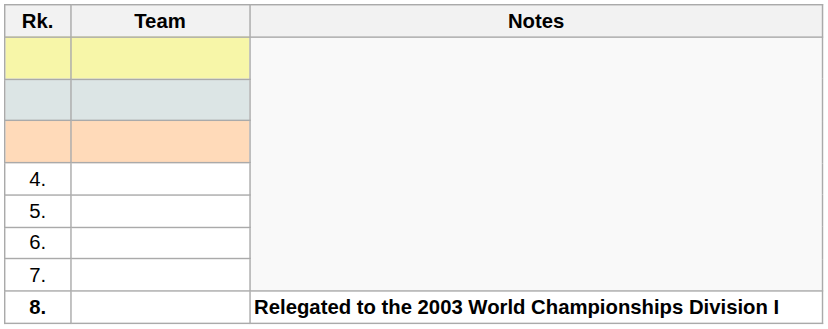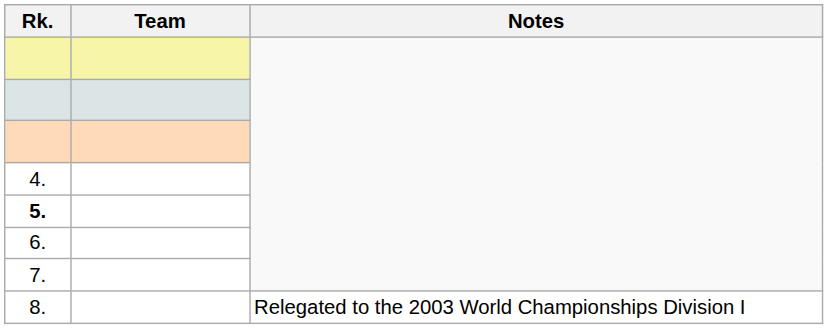5. | Rk.: normal -> bold
8. | Rk.: bold -> normal
8. | Notes: bold -> normal
